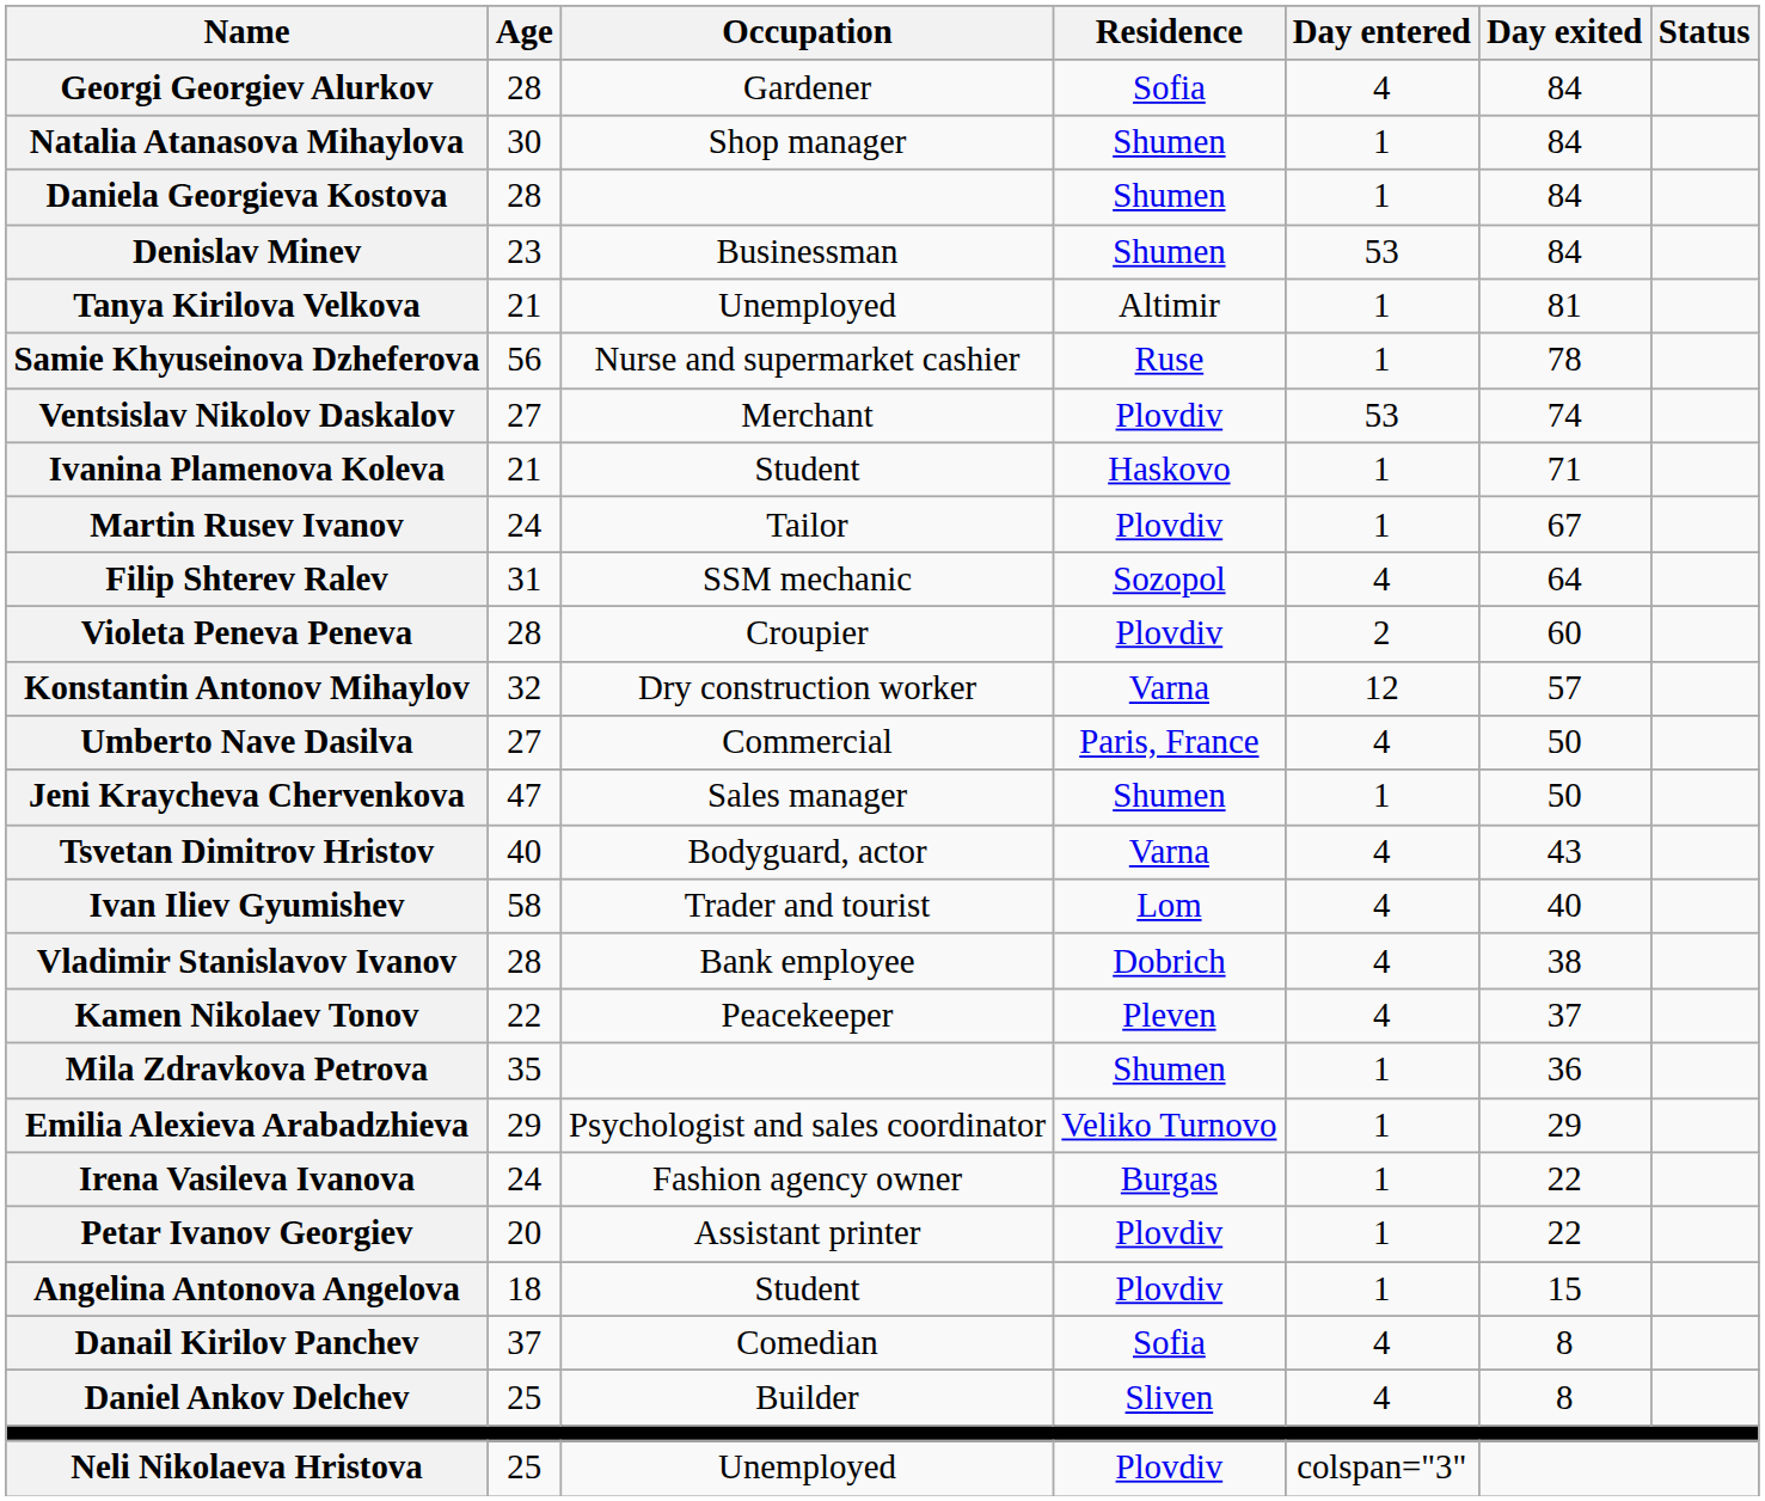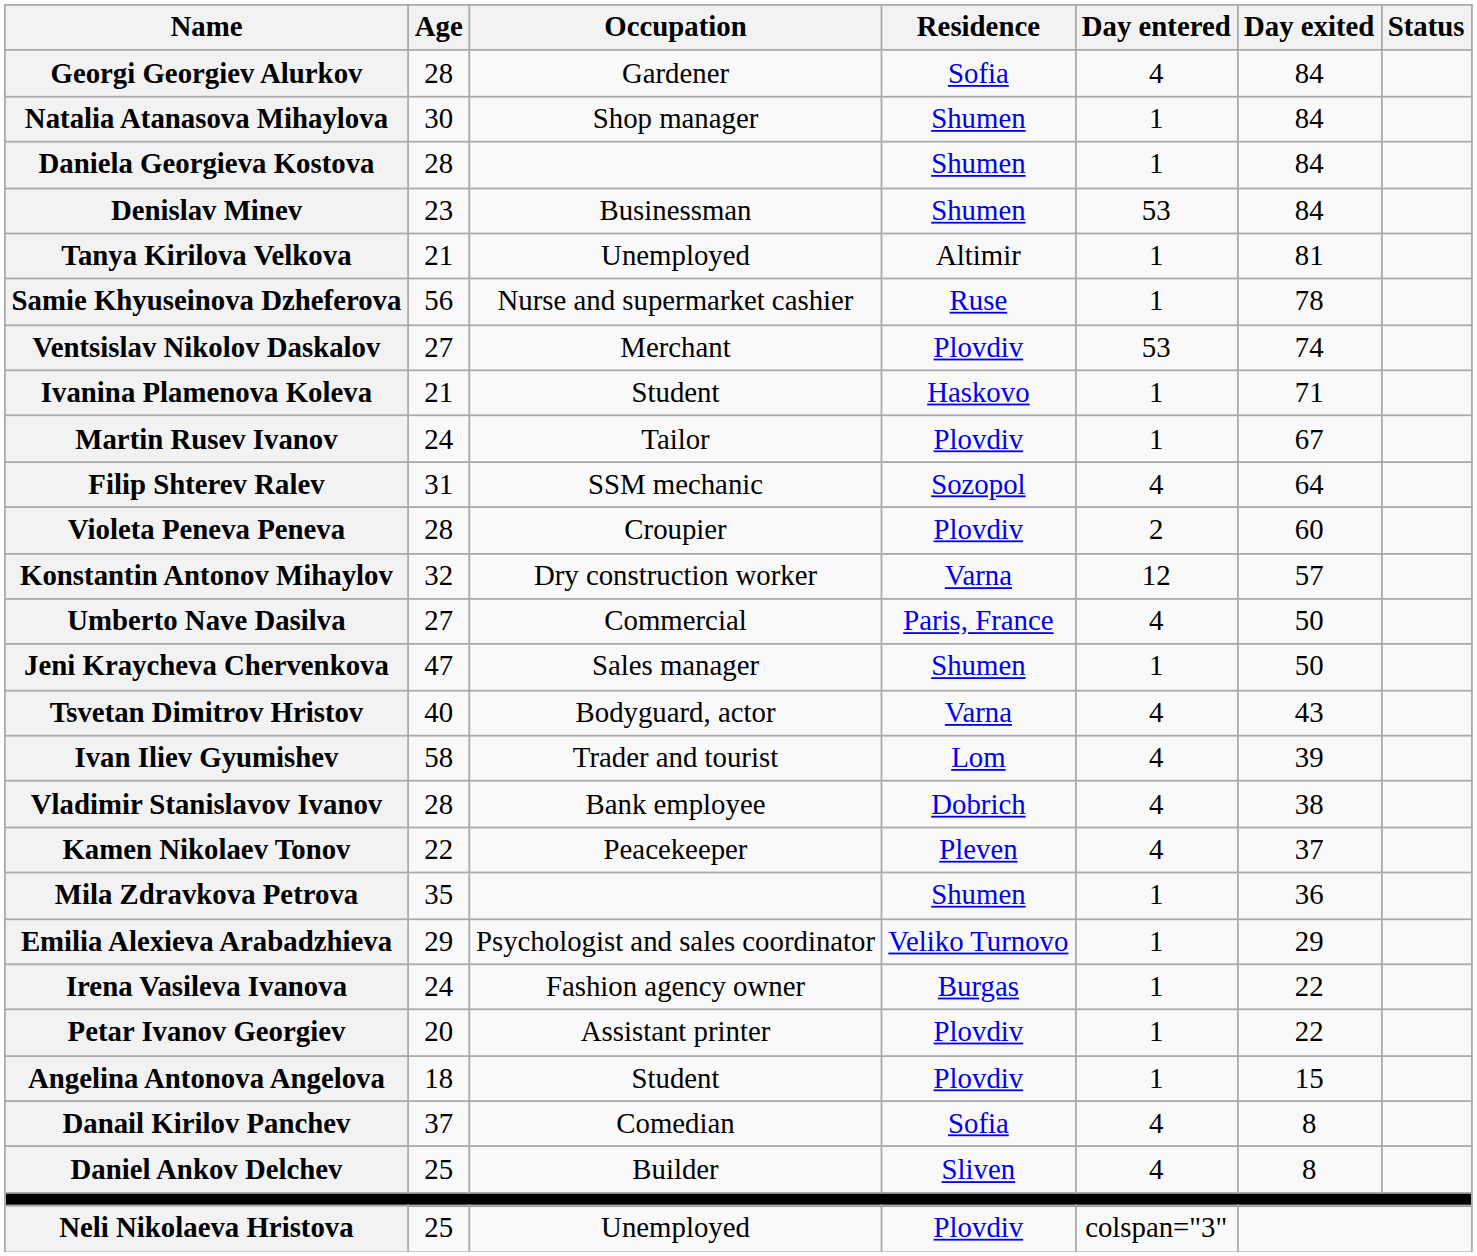Ivan Iliev Gyumishev | Day exited: 40 -> 39
